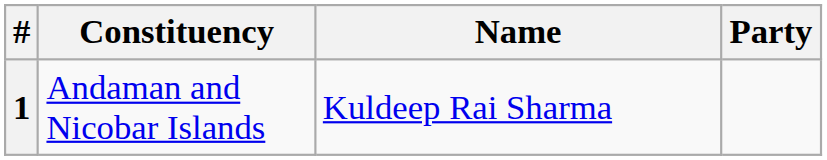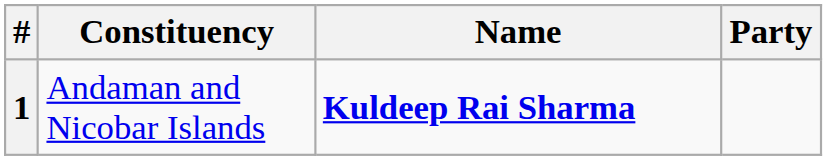1 | Name: normal -> bold
